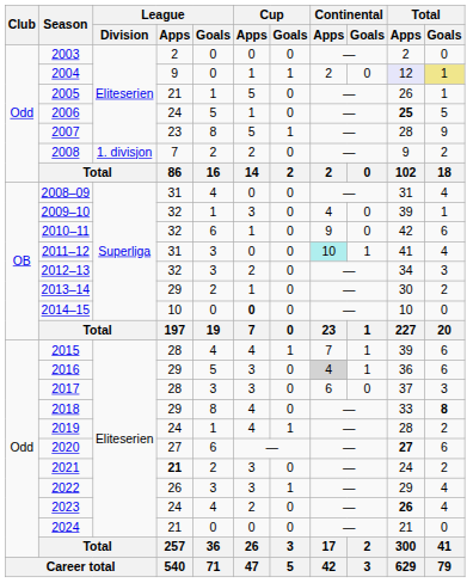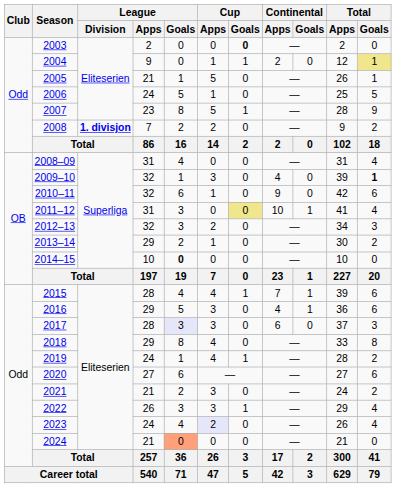2003 | Cup / Goals: normal -> bold
2004 | Total / Apps: lavender background -> no background
2006 | Total / Apps: bold -> normal
2008 | League / Division: normal -> bold
2009–10 | Total / Goals: normal -> bold
2011–12 | Cup / Goals: no background -> khaki background
2011–12 | Continental / Apps: paleturquoise background -> no background
2014–15 | League / Goals: normal -> bold
2014–15 | Cup / Apps: bold -> normal
2016 | Continental / Apps: lightgrey background -> no background
2017 | League / Goals: no background -> lavender background
2018 | Total / Goals: bold -> normal
2020 | Total / Apps: bold -> normal
2021 | League / Apps: bold -> normal
2023 | Cup / Apps: no background -> lavender background
2023 | Total / Apps: bold -> normal
2024 | League / Goals: no background -> lightsalmon background
